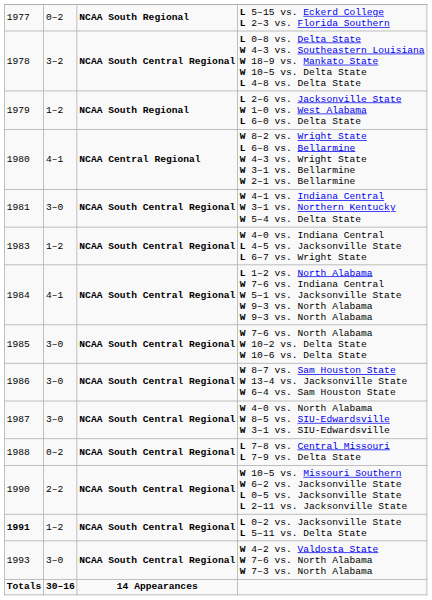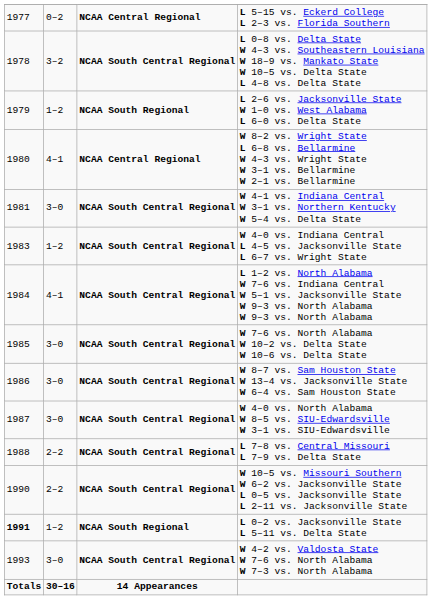L 5–15 vs. Eckerd College L 2–3 vs. Florida Southern | column 3: NCAA South Regional -> NCAA Central Regional
L 7–8 vs. Central Missouri L 7–9 vs. Delta State | column 2: 0–2 -> 2–2
L 0–2 vs. Jacksonville State L 5–11 vs. Delta State | column 3: NCAA South Central Regional -> NCAA South Regional
